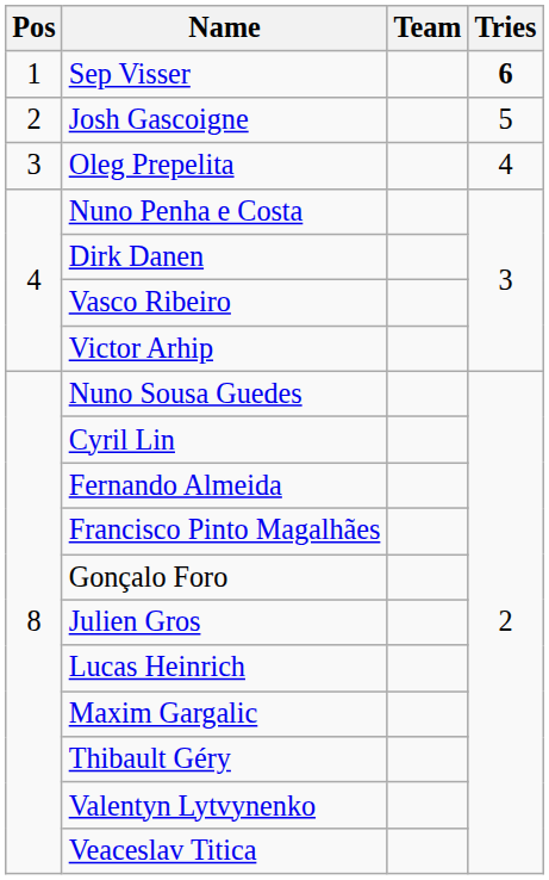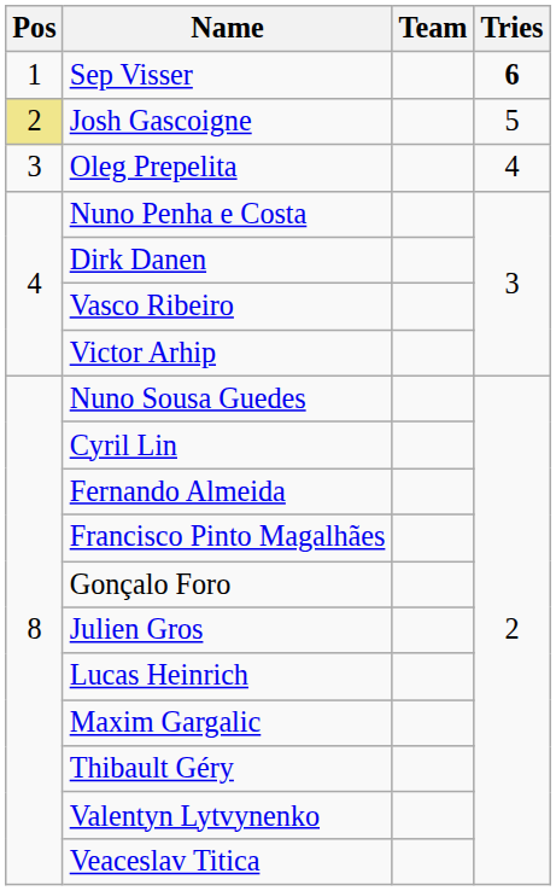Josh Gascoigne | Pos: no background -> khaki background
